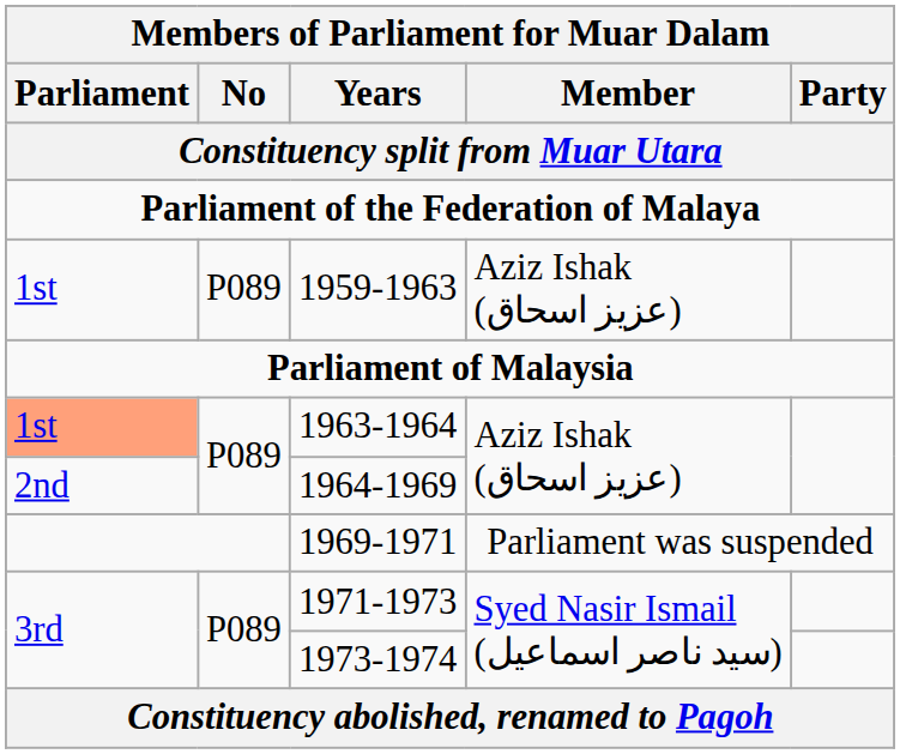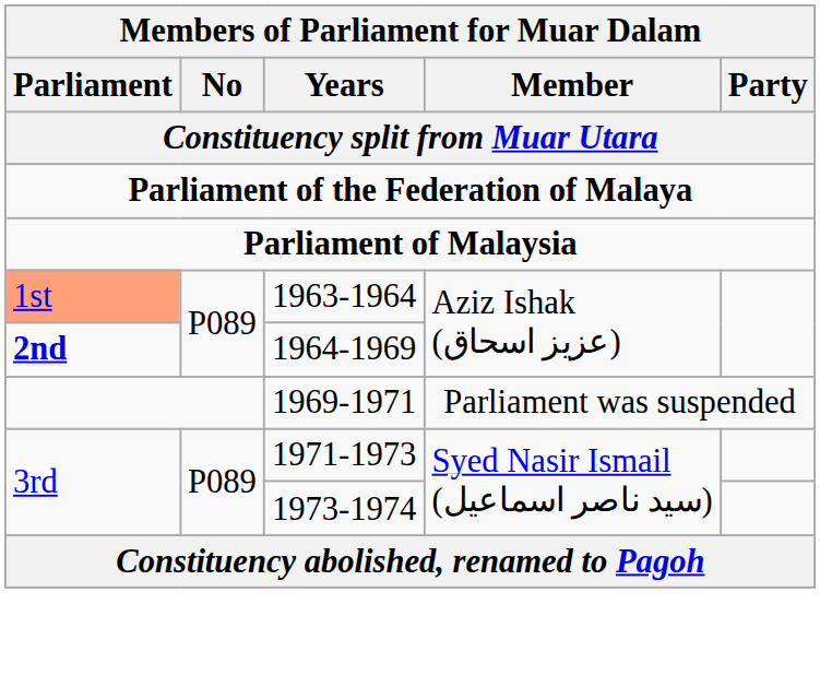- row: 1st | P089 | 1959-1963 | Aziz Ishak (عزيز اسحاق)
1964-1969 | Parliament: normal -> bold
